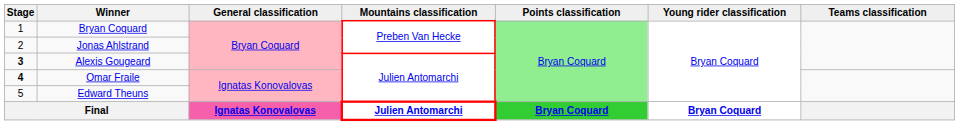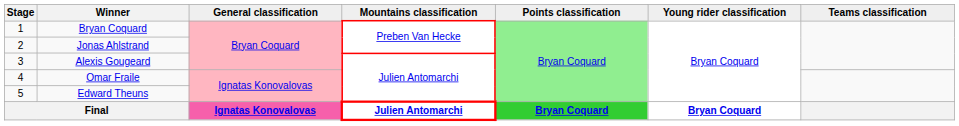Alexis Gougeard | Stage: bold -> normal
Omar Fraile | Stage: bold -> normal
